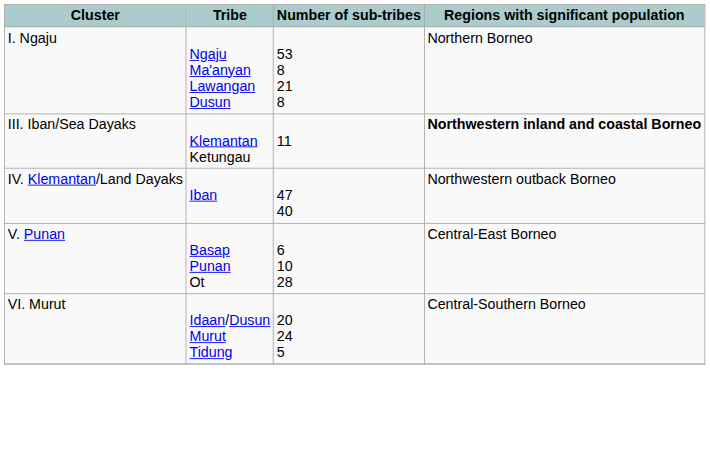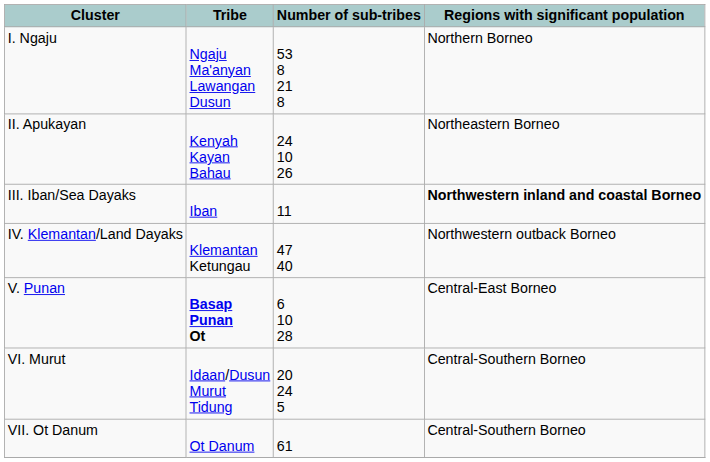+ row: II. Apukayan | Kenyah Kayan Bahau | 24 10 26 | Northeastern Borneo
III. Iban/Sea Dayaks | Tribe: Klemantan Ketungau -> Iban
IV. Klemantan/Land Dayaks | Tribe: Iban -> Klemantan Ketungau
V. Punan | Tribe: normal -> bold
+ row: VII. Ot Danum | Ot Danum | 61 | Central-Southern Borneo
